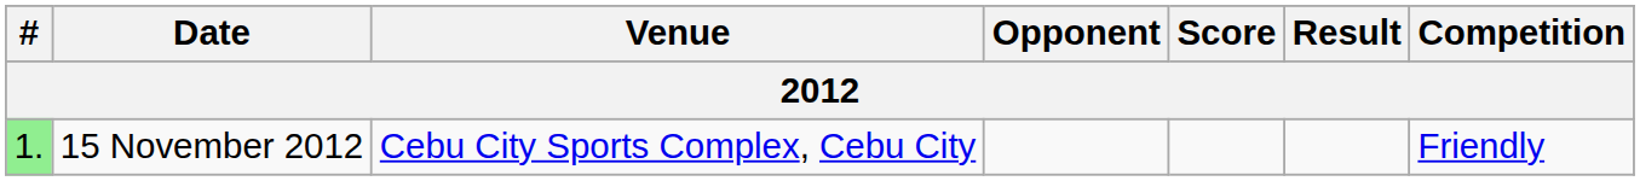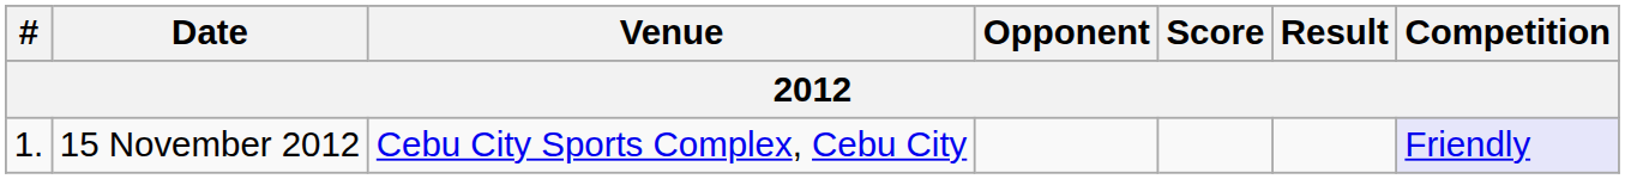15 November 2012 | #: lightgreen background -> no background
15 November 2012 | Competition: no background -> lavender background
